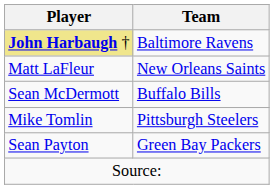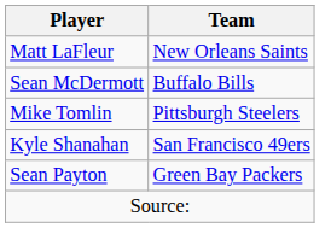- row: John Harbaugh † | Baltimore Ravens
+ row: Kyle Shanahan | San Francisco 49ers
